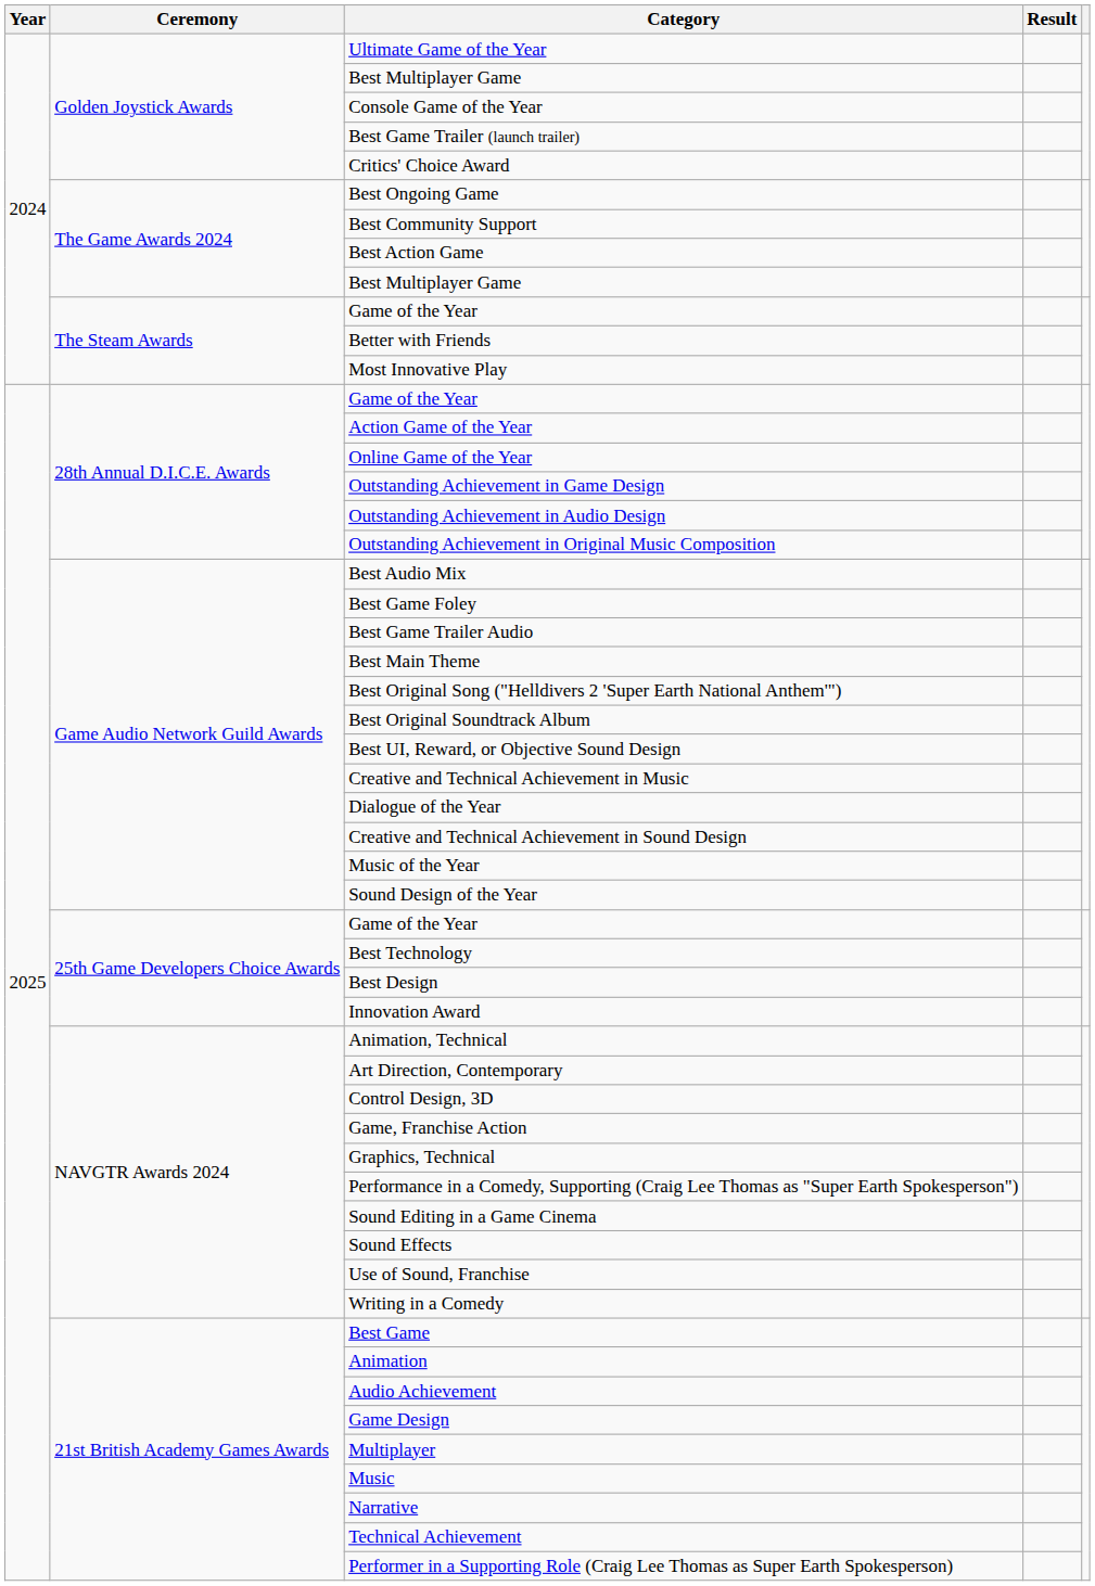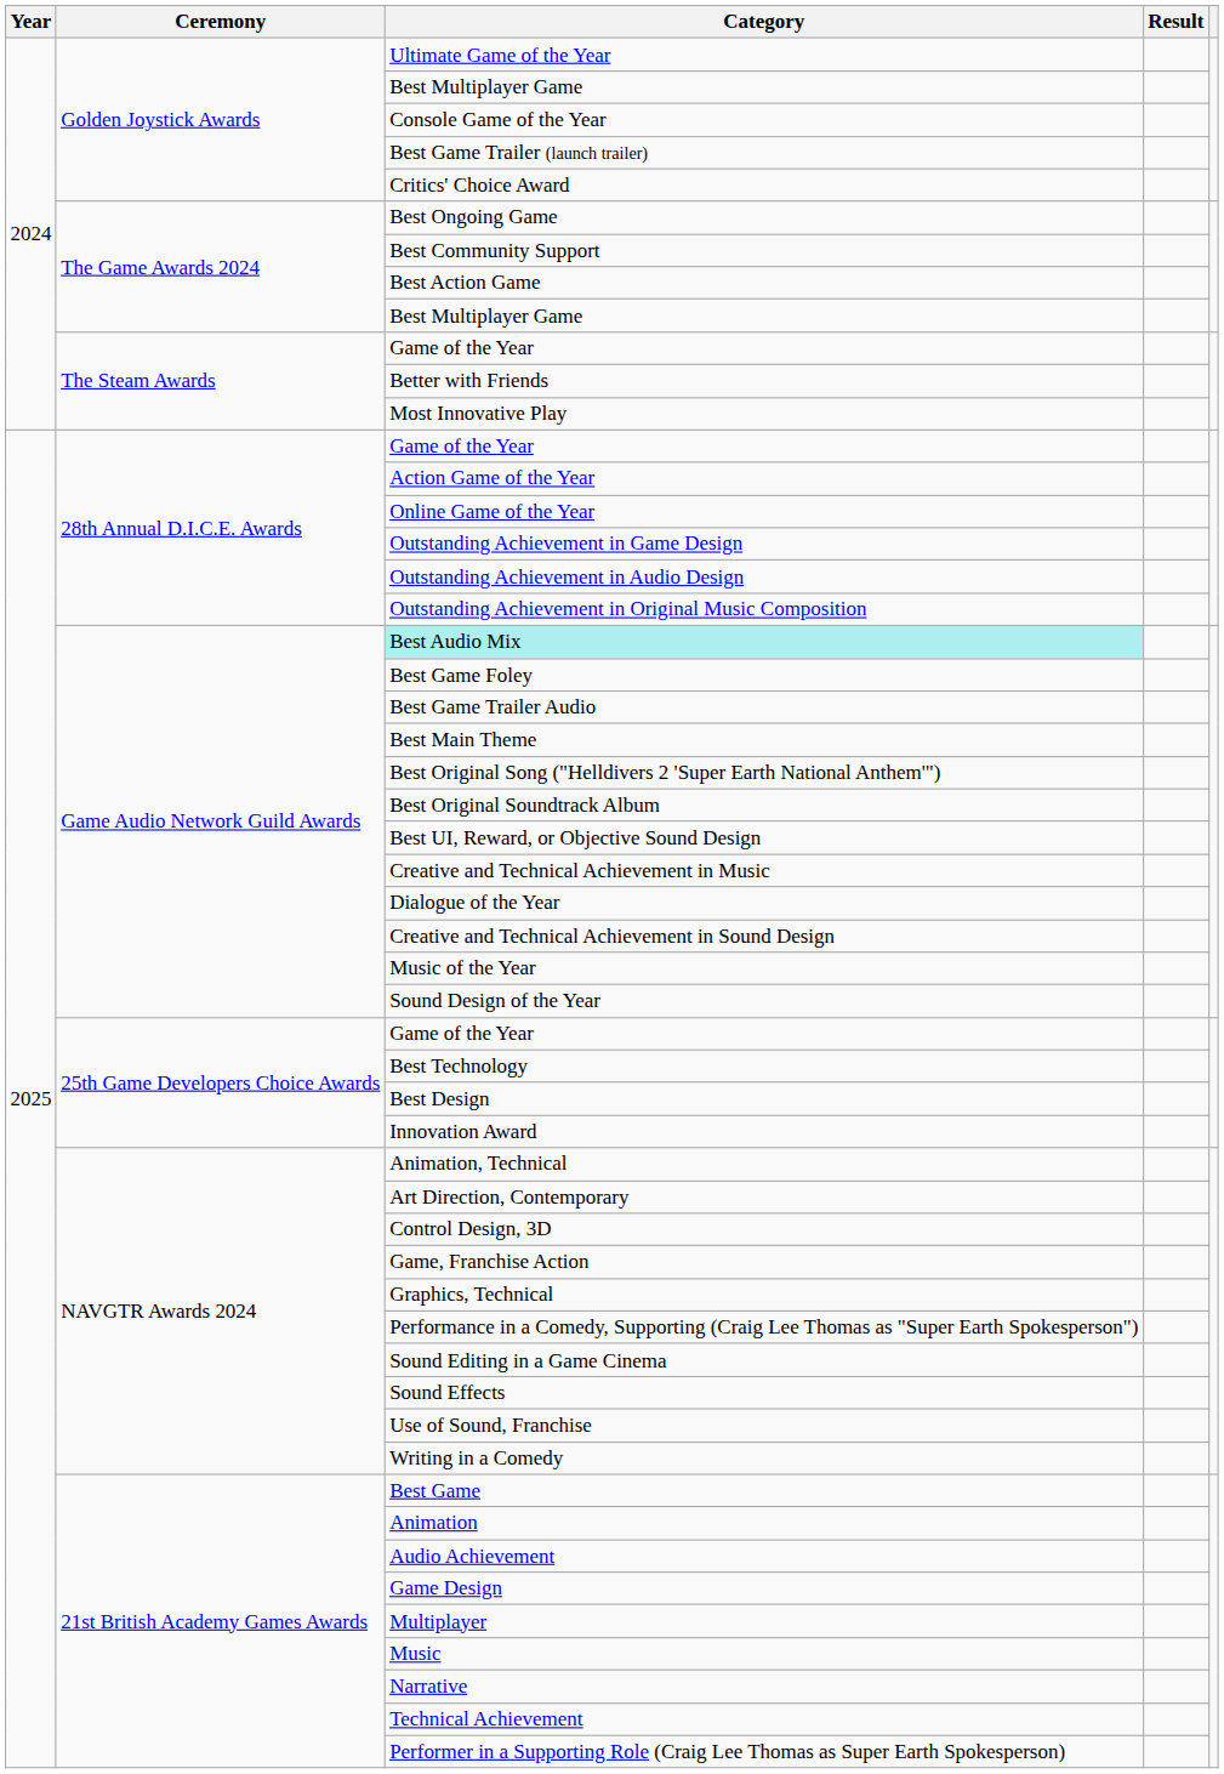Best Audio Mix | Category: no background -> paleturquoise background
